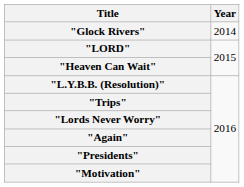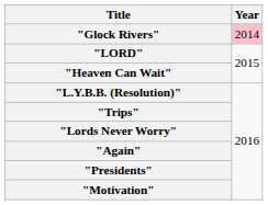"Glock Rivers" | Year: no background -> pink background
